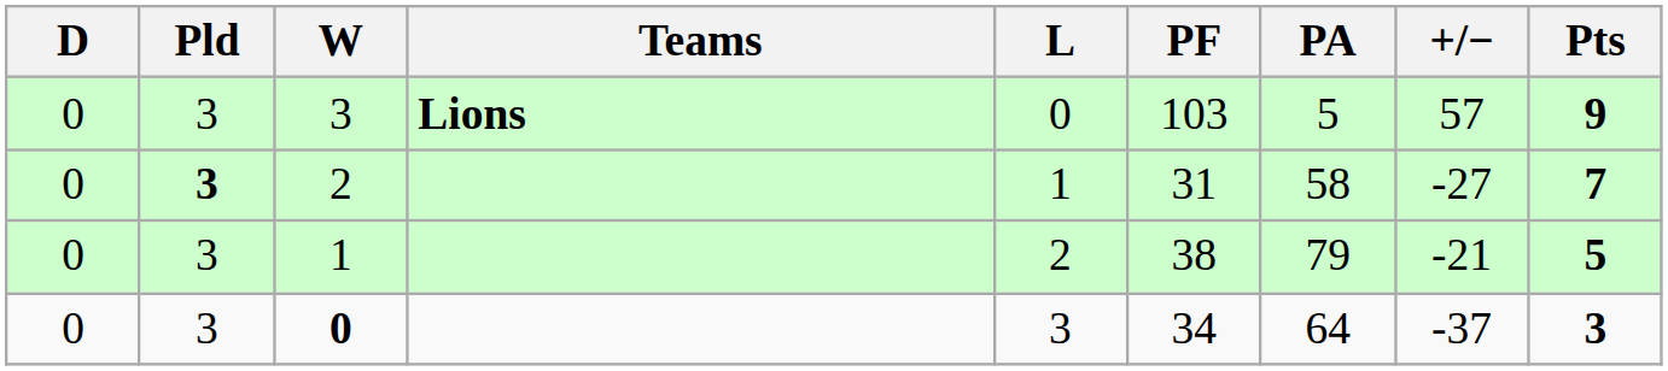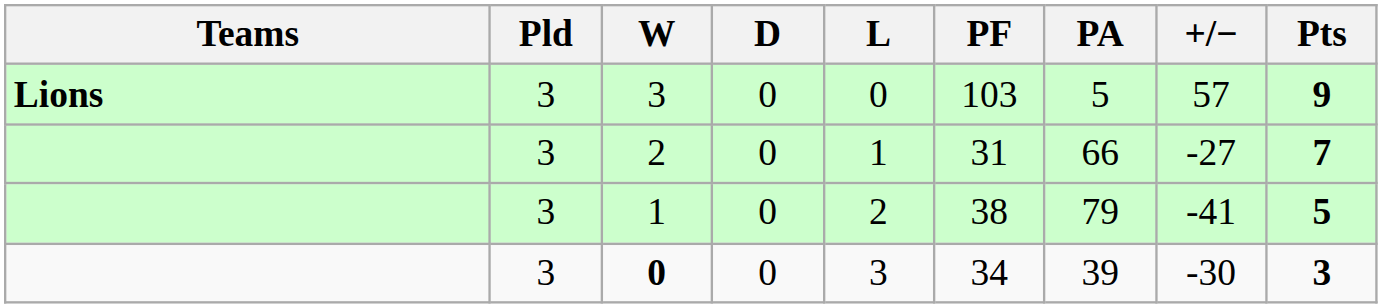columns swapped: Teams <-> D
row 3 | Pld: bold -> normal
row 3 | PA: 58 -> 66
row 4 | +/−: -21 -> -41
row 5 | PA: 64 -> 39
row 5 | +/−: -37 -> -30
